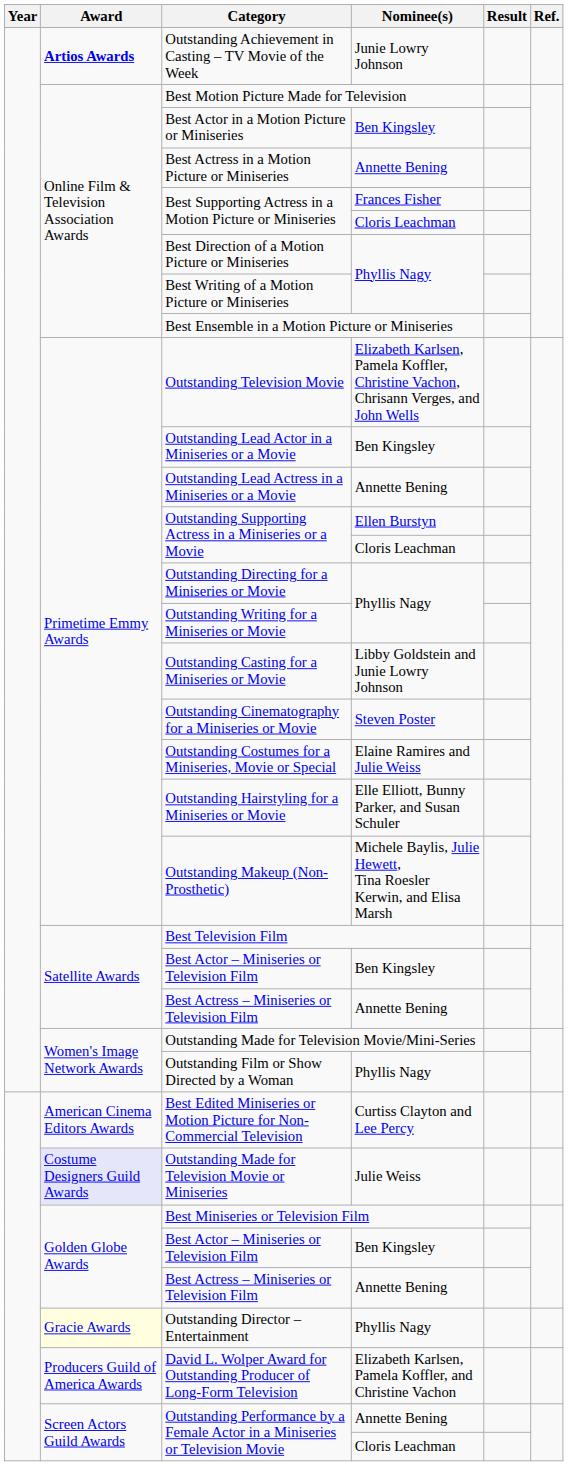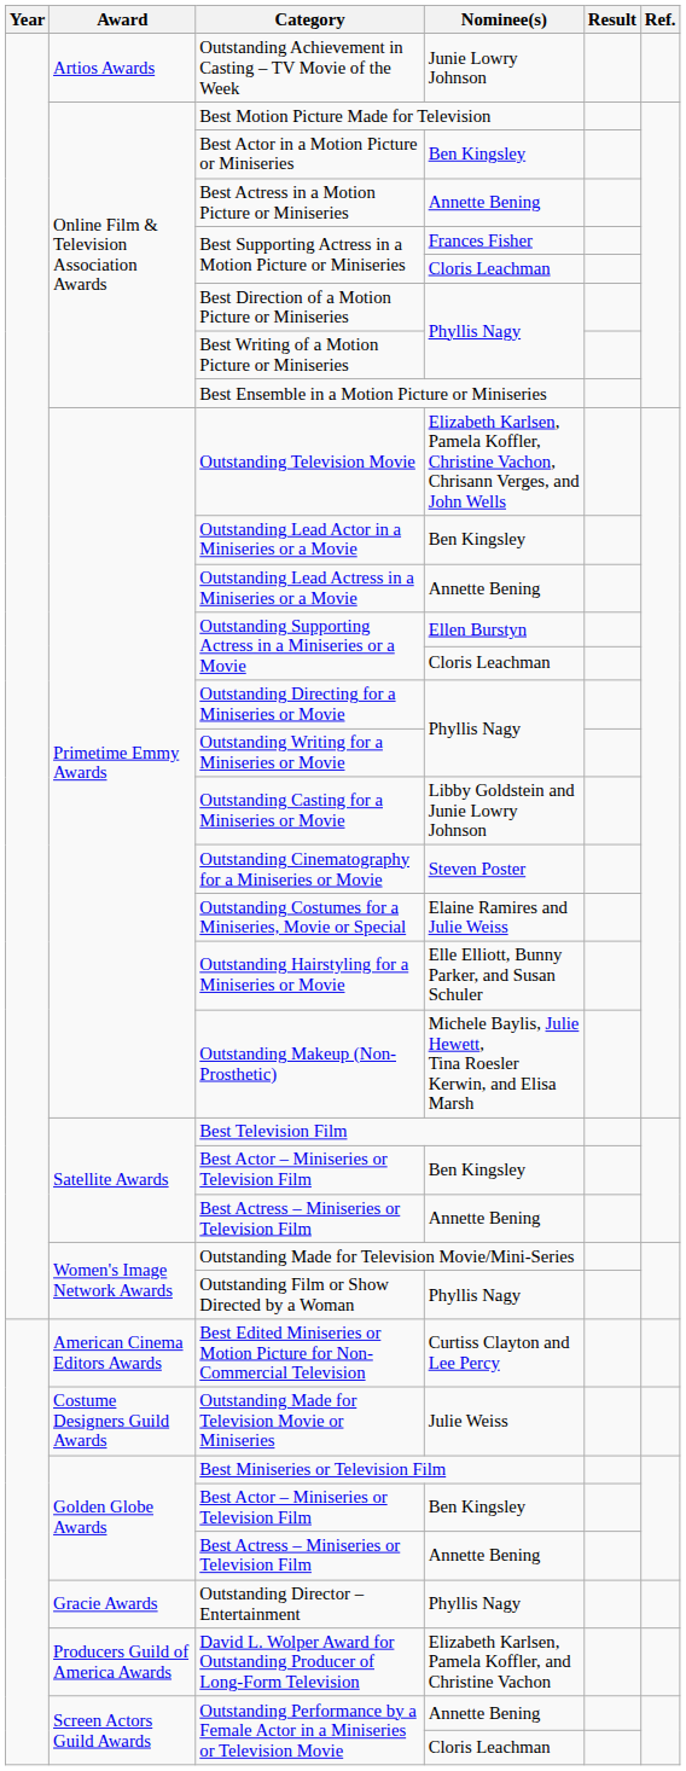Outstanding Achievement in Casting – TV Movie of the Week | Award: bold -> normal
Outstanding Made for Television Movie or Miniseries | Award: lavender background -> no background
Outstanding Director – Entertainment | Award: lightyellow background -> no background
